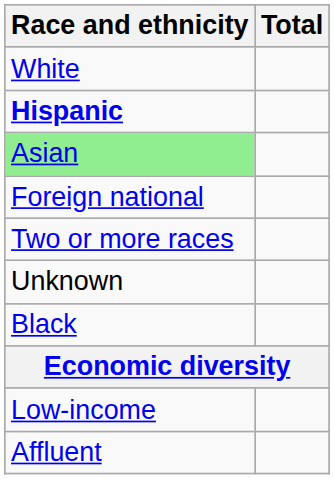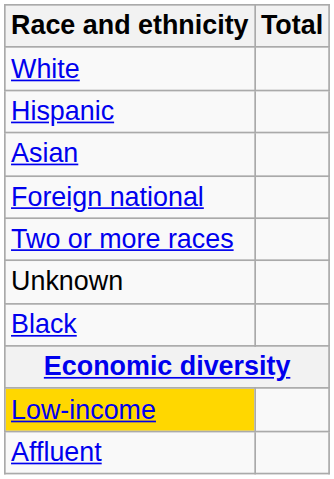Hispanic | Race and ethnicity: bold -> normal
Asian | Race and ethnicity: lightgreen background -> no background
Low-income | Race and ethnicity: no background -> gold background
